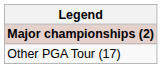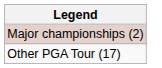row 2 | column 1: bold -> normal
